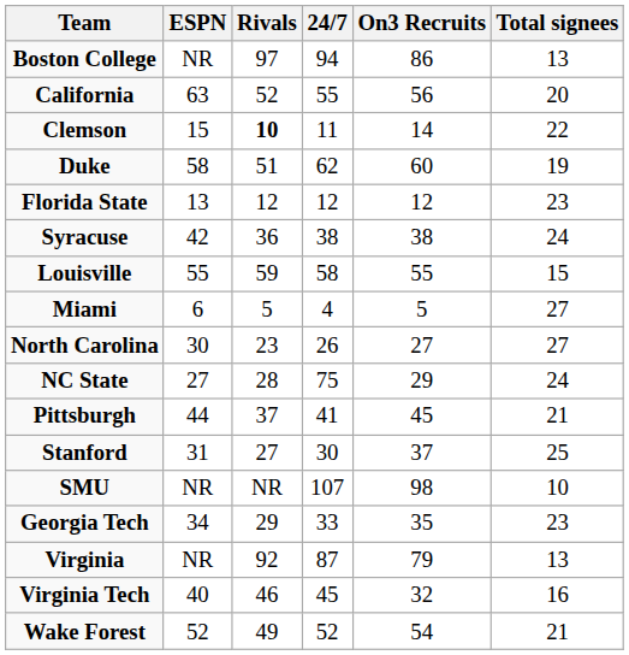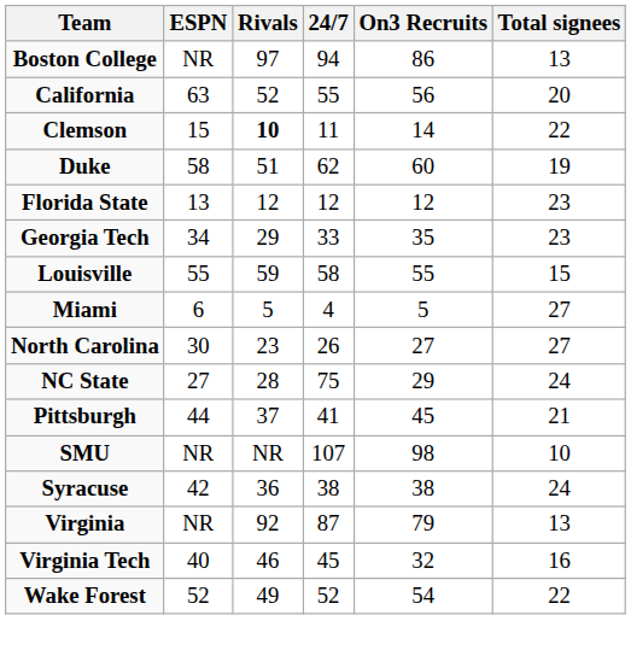rows swapped: Georgia Tech <-> Syracuse
- row: Stanford | 31 | 27 | 30 | 37 | 25
Wake Forest | Total signees: 21 -> 22
